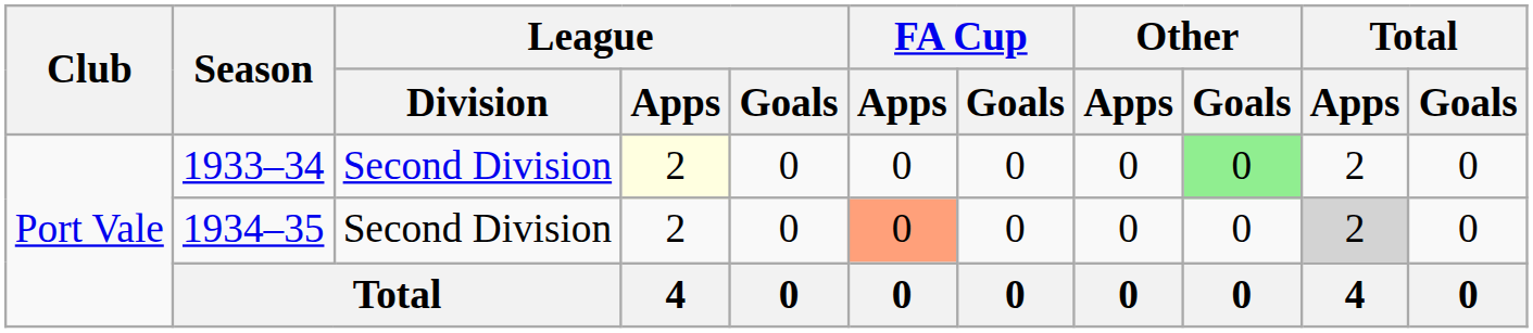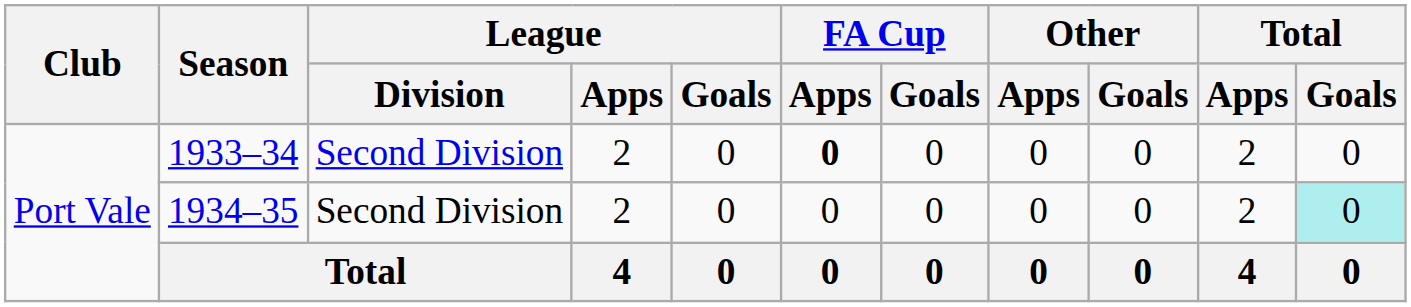1933–34 | League / Apps: lightyellow background -> no background
1933–34 | FA Cup / Apps: normal -> bold
1933–34 | Other / Goals: lightgreen background -> no background
1934–35 | FA Cup / Apps: lightsalmon background -> no background
1934–35 | Total / Apps: lightgrey background -> no background
1934–35 | Total / Goals: no background -> paleturquoise background
